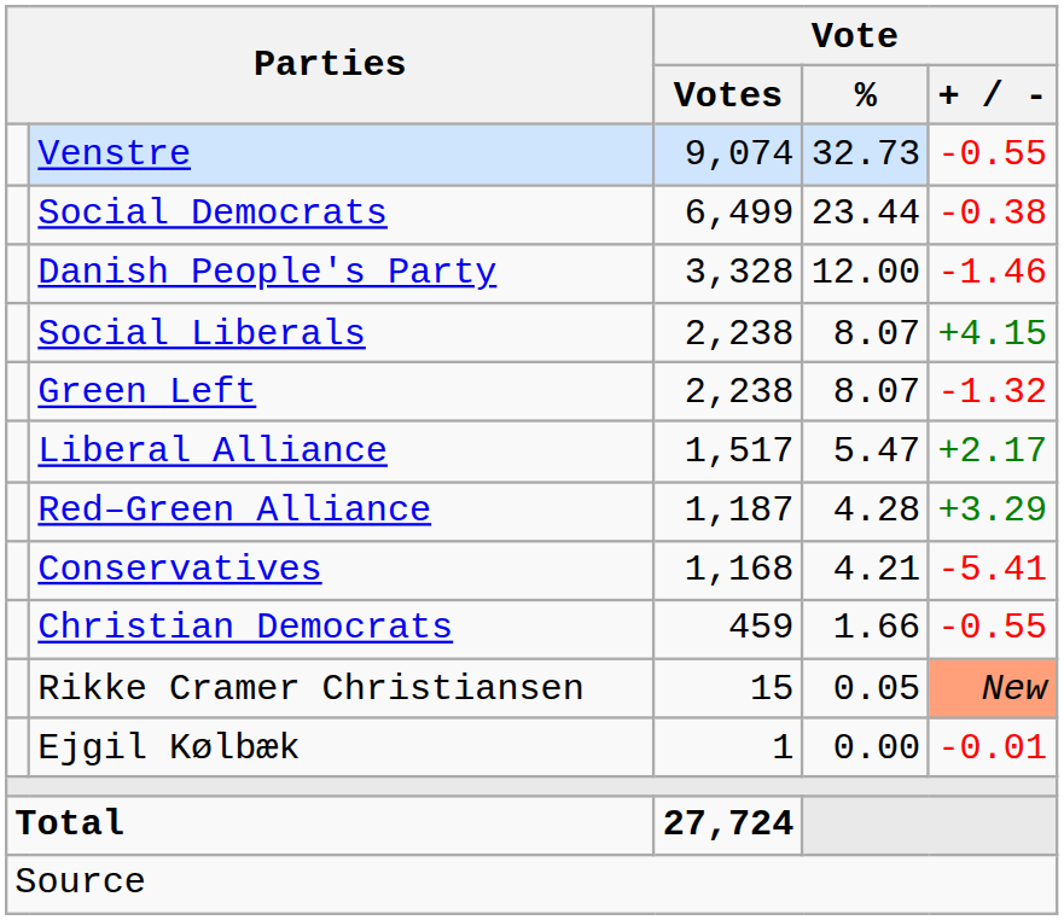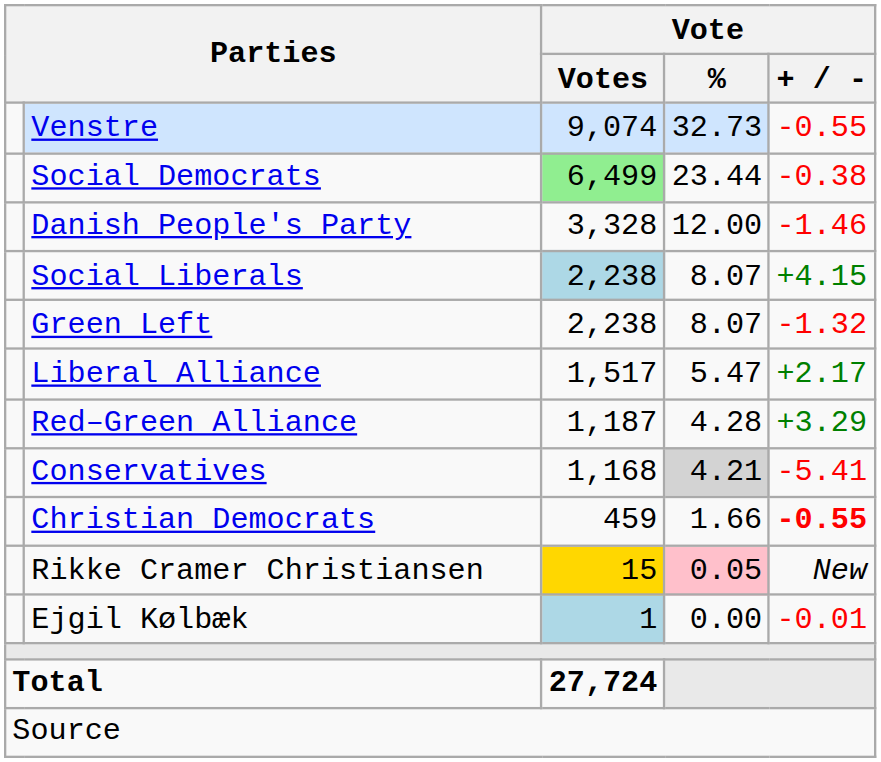Social Democrats | Vote / Votes: no background -> lightgreen background
Social Liberals | Vote / Votes: no background -> lightblue background
Conservatives | Vote / %: no background -> lightgrey background
Christian Democrats | Vote / + / -: normal -> bold
Rikke Cramer Christiansen | Vote / Votes: no background -> gold background
Rikke Cramer Christiansen | Vote / %: no background -> pink background
Rikke Cramer Christiansen | Vote / + / -: lightsalmon background -> no background
Ejgil Kølbæk | Vote / Votes: no background -> lightblue background
